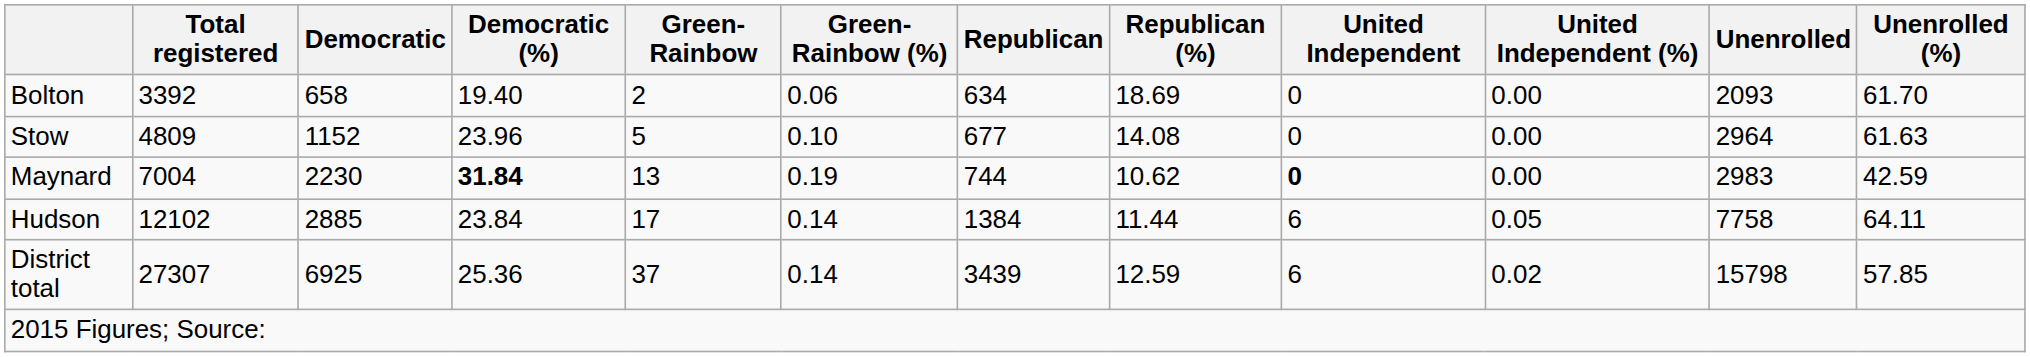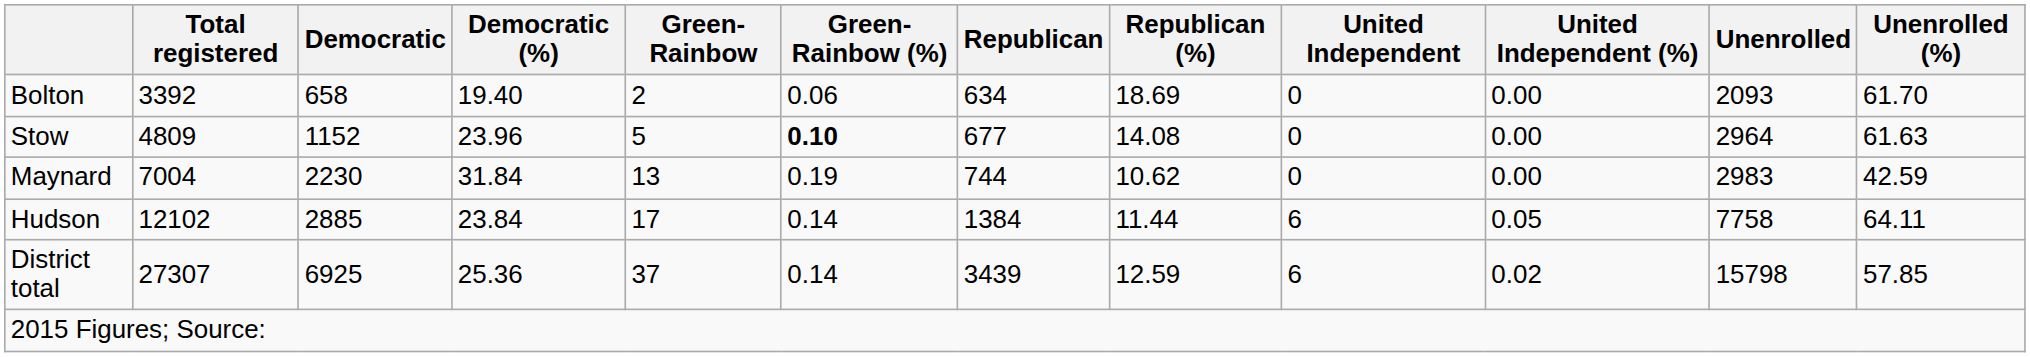Stow | Green-Rainbow (%): normal -> bold
Maynard | Democratic (%): bold -> normal
Maynard | United Independent: bold -> normal
